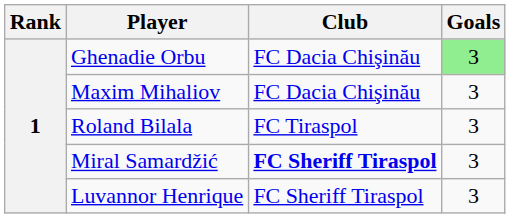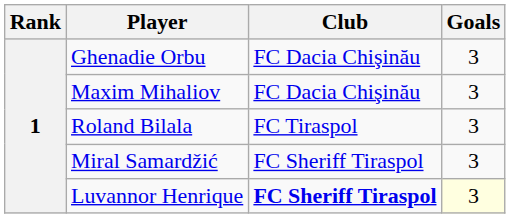Ghenadie Orbu | Goals: lightgreen background -> no background
Miral Samardžić | Club: bold -> normal
Luvannor Henrique | Club: normal -> bold
Luvannor Henrique | Goals: no background -> lightyellow background
